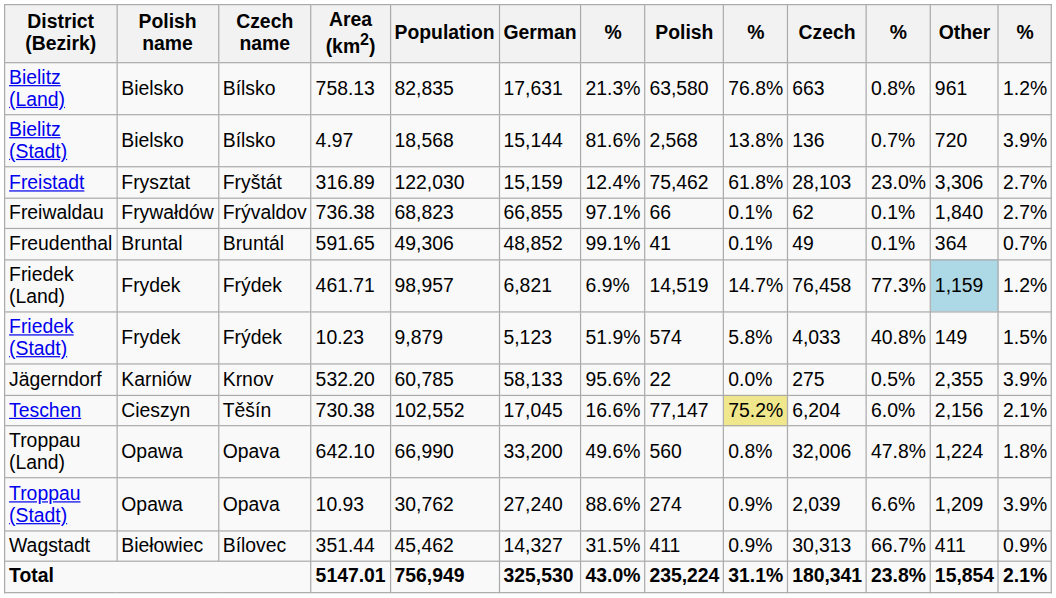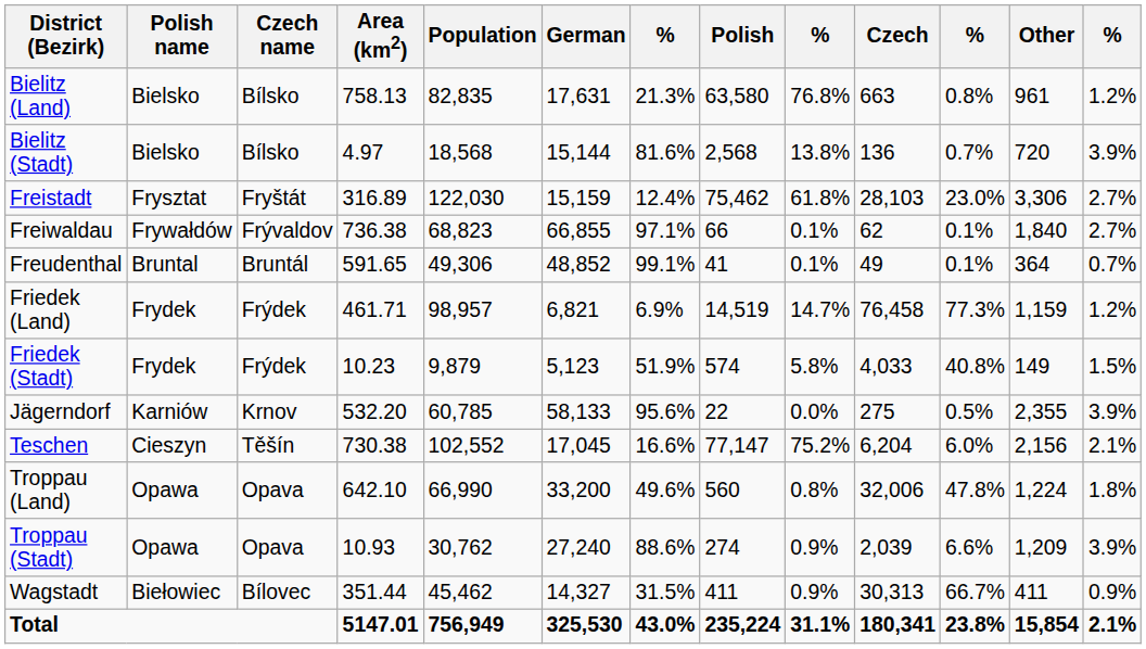Friedek (Land) | Other: lightblue background -> no background
Teschen | column 9: khaki background -> no background
